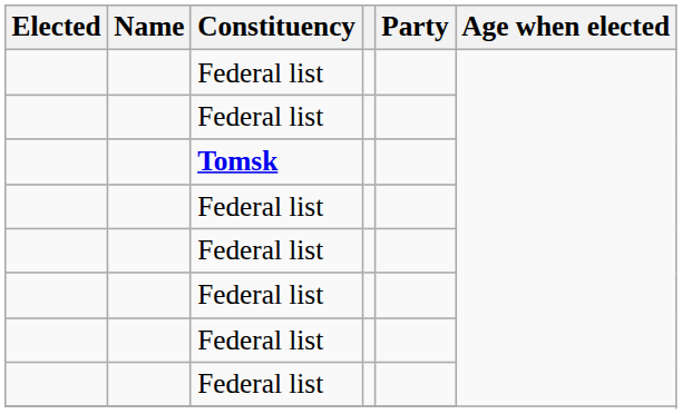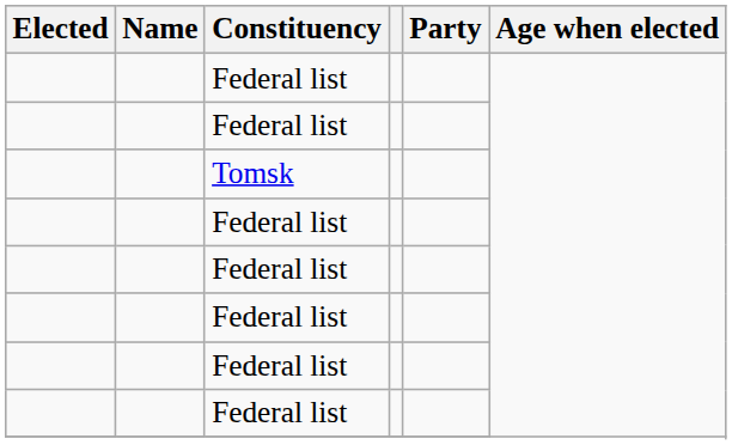Tomsk | Constituency: bold -> normal
